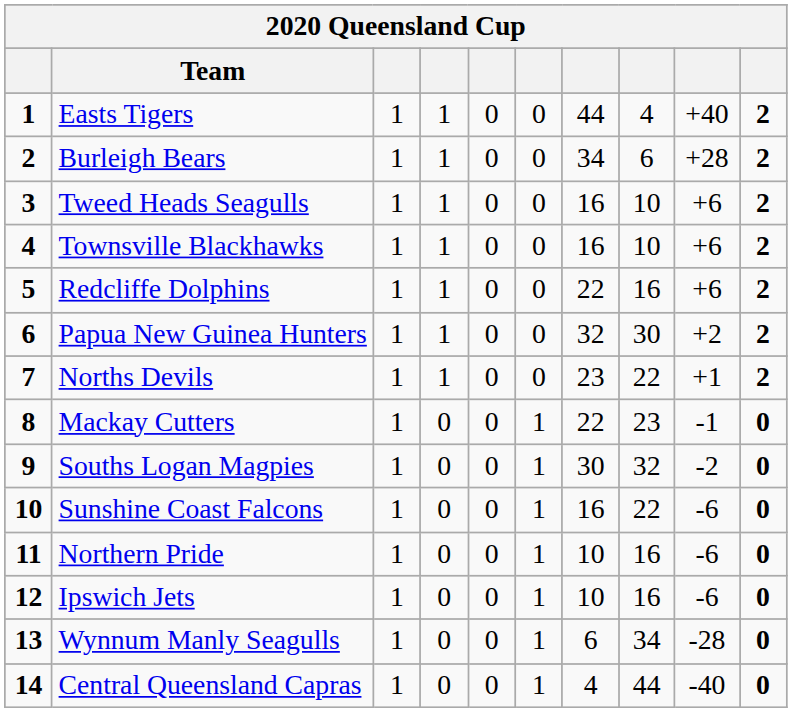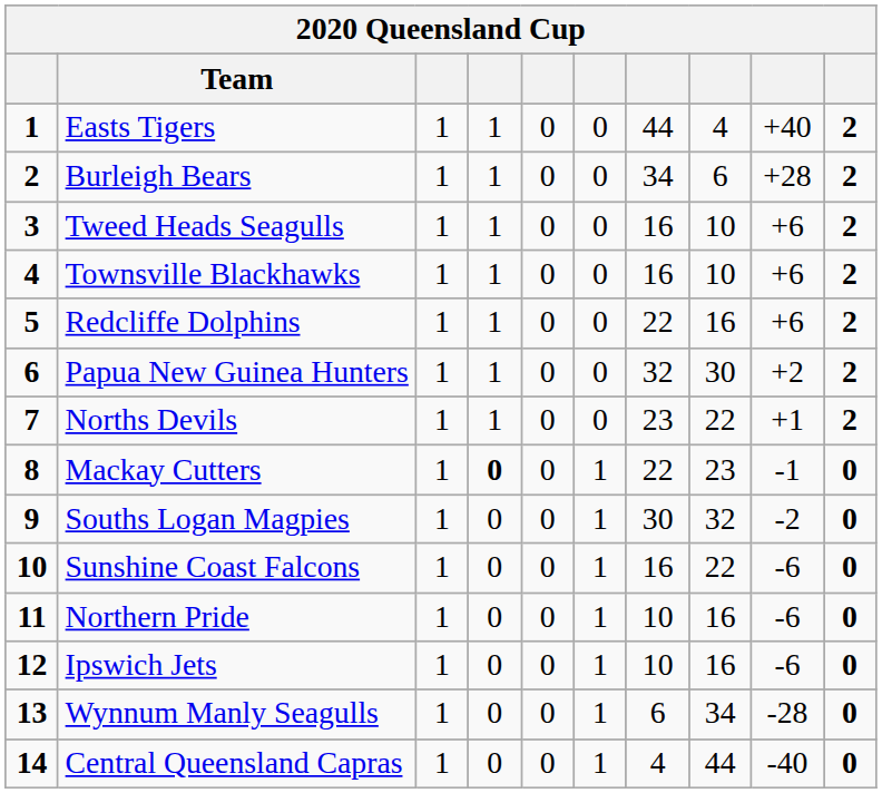Mackay Cutters | column 4: normal -> bold
